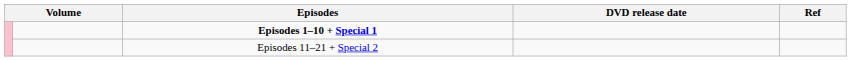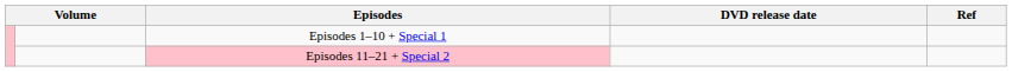Episodes 1–10 + Special 1 | Episodes: bold -> normal
Episodes 11–21 + Special 2 | Episodes: no background -> pink background
